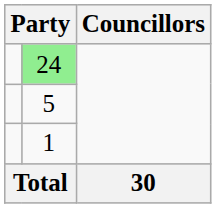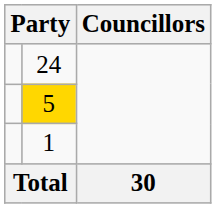24 | column 2: lightgreen background -> no background
5 | column 2: no background -> gold background
